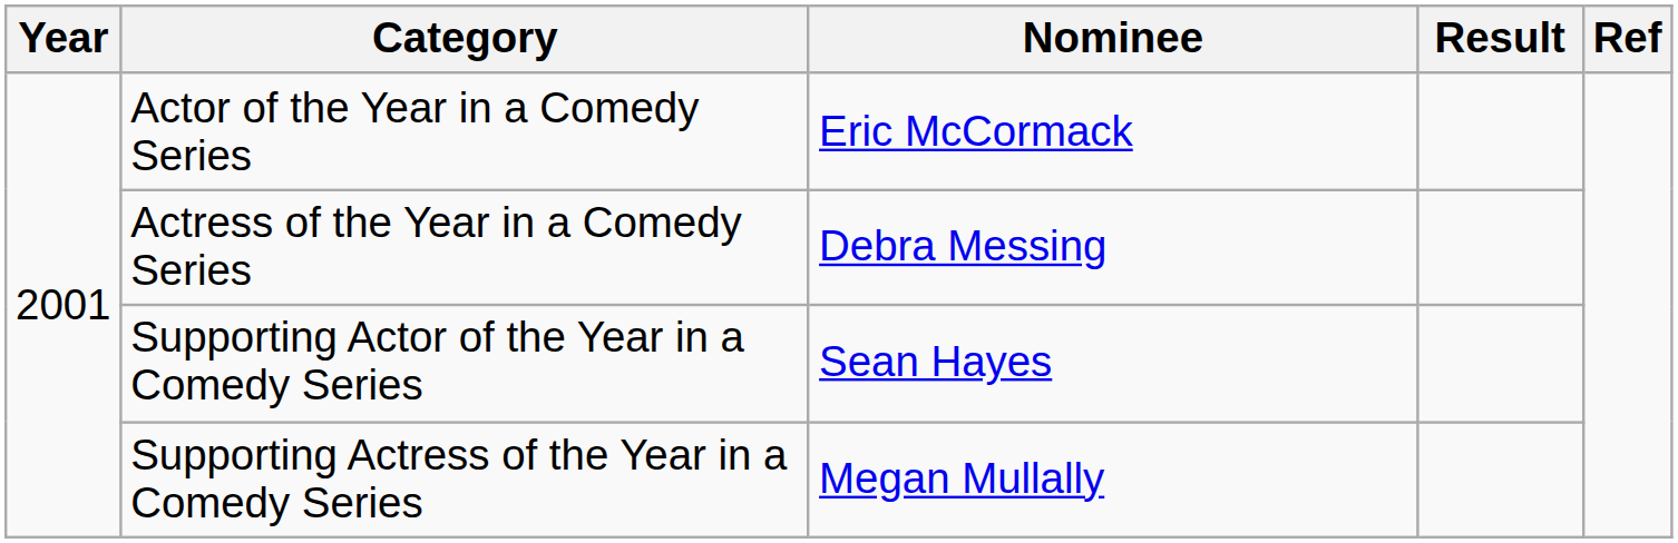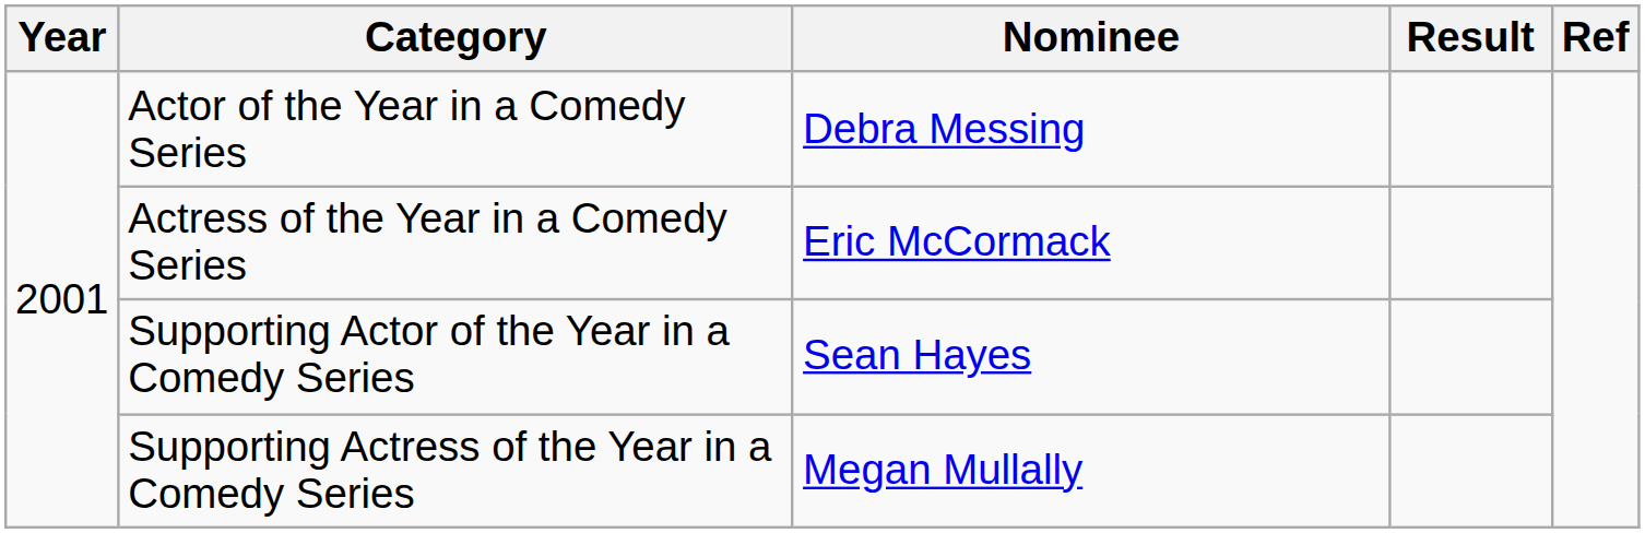Actor of the Year in a Comedy Series | Nominee: Eric McCormack -> Debra Messing
Actress of the Year in a Comedy Series | Nominee: Debra Messing -> Eric McCormack
